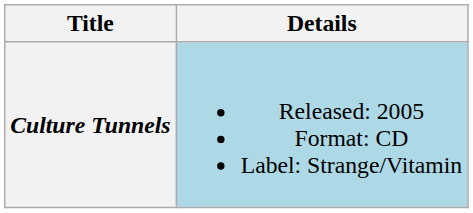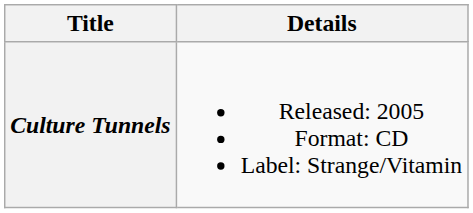Culture Tunnels | Details: lightblue background -> no background
